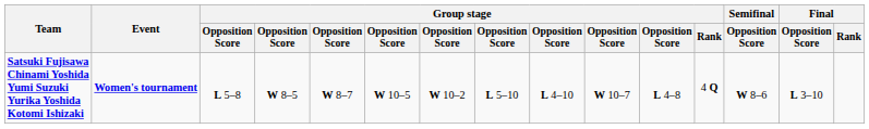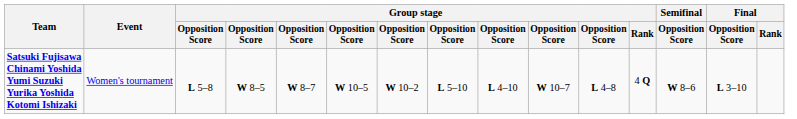row 3 | Event: bold -> normal
